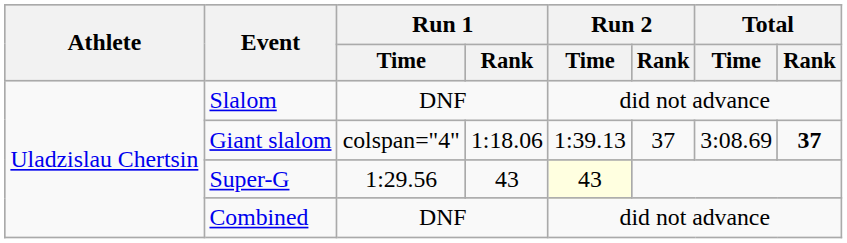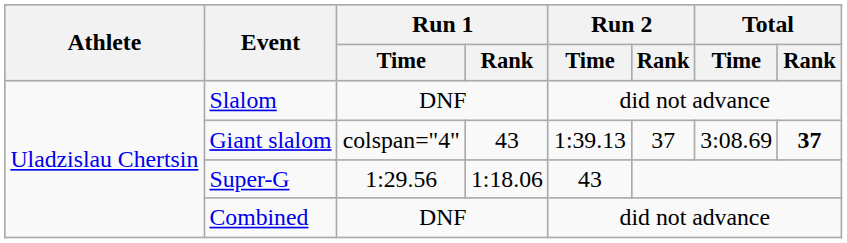Giant slalom | Run 1 / Rank: 1:18.06 -> 43
Super-G | Run 1 / Rank: 43 -> 1:18.06
Super-G | Run 2 / Time: lightyellow background -> no background
